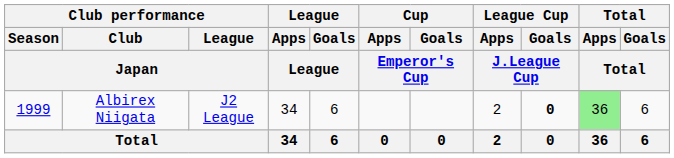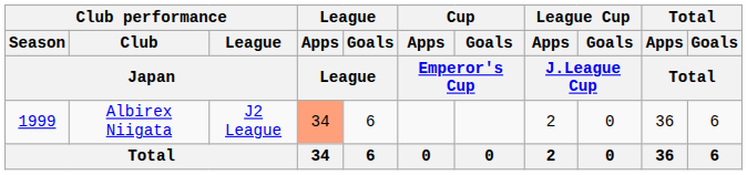Albirex Niigata | League / Apps / League: no background -> lightsalmon background
Albirex Niigata | League Cup / Goals / J.League Cup: bold -> normal
Albirex Niigata | Total / Apps / Total: lightgreen background -> no background
